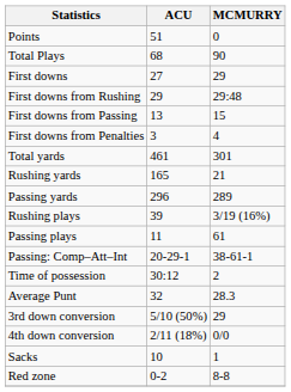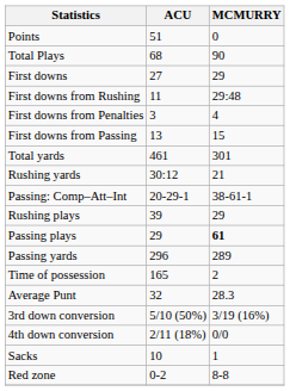First downs from Rushing | ACU: 29 -> 11
rows swapped: First downs from Passing <-> First downs from Penalties
Rushing yards | ACU: 165 -> 30:12
rows swapped: Passing yards <-> Passing: Comp–Att–Int
Rushing plays | MCMURRY: 3/19 (16%) -> 29
Passing plays | ACU: 11 -> 29
Passing plays | MCMURRY: normal -> bold
Time of possession | ACU: 30:12 -> 165
3rd down conversion | MCMURRY: 29 -> 3/19 (16%)
